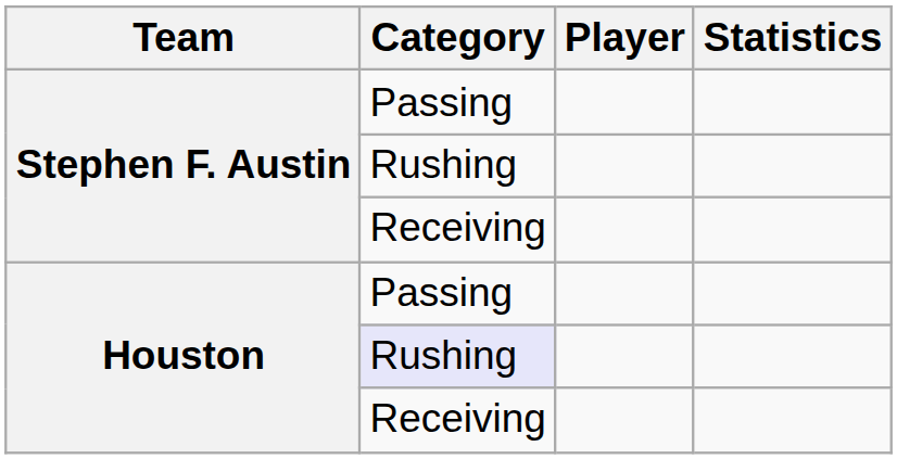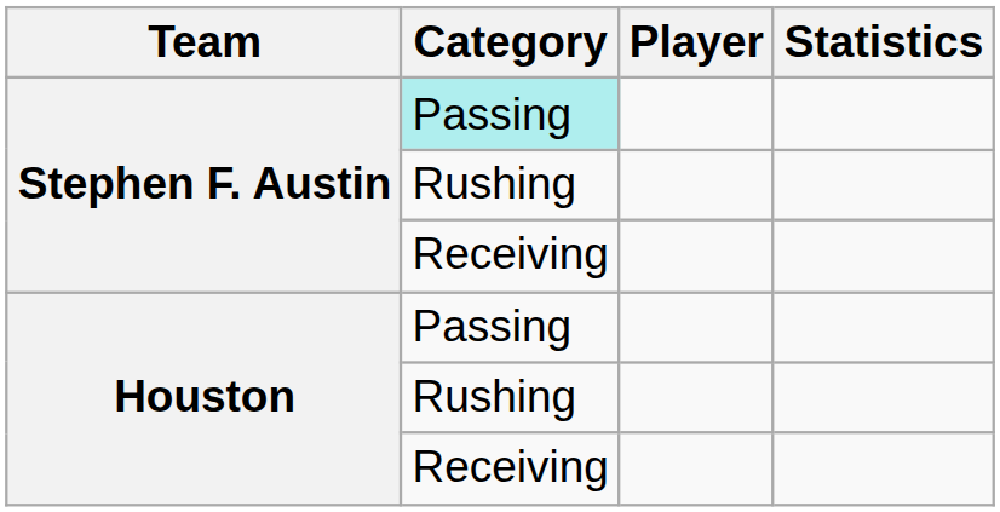Stephen F. Austin / Passing | Category: no background -> paleturquoise background
Houston / Rushing | Category: lavender background -> no background
